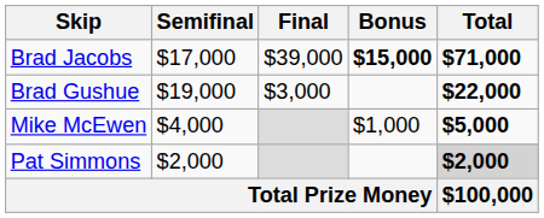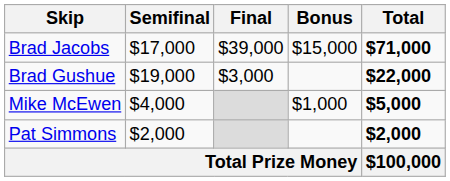Brad Jacobs | Bonus: bold -> normal
Pat Simmons | Total: lightgrey background -> no background
